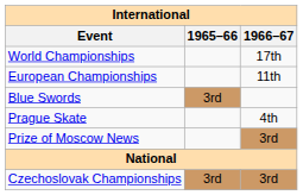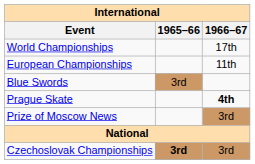Prague Skate | 1966–67: normal -> bold
Czechoslovak Championships | 1965–66: normal -> bold
